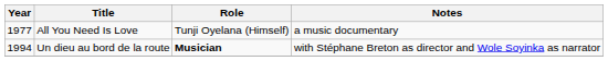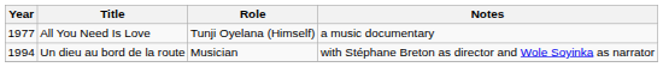Un dieu au bord de la route | Role: bold -> normal
